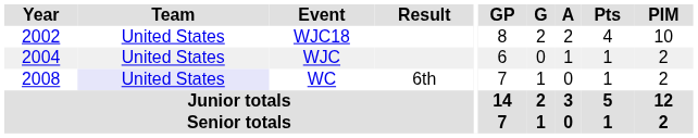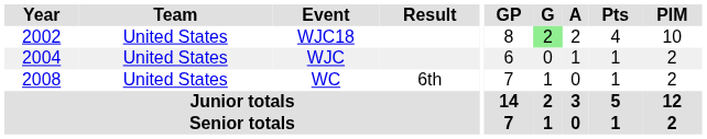WJC18 | G: no background -> lightgreen background
WC | Team: lavender background -> no background
